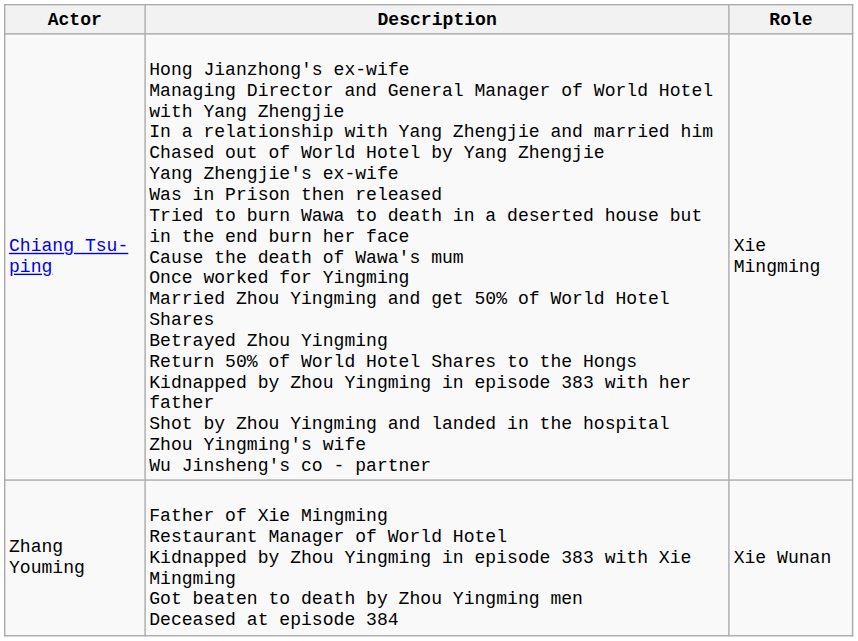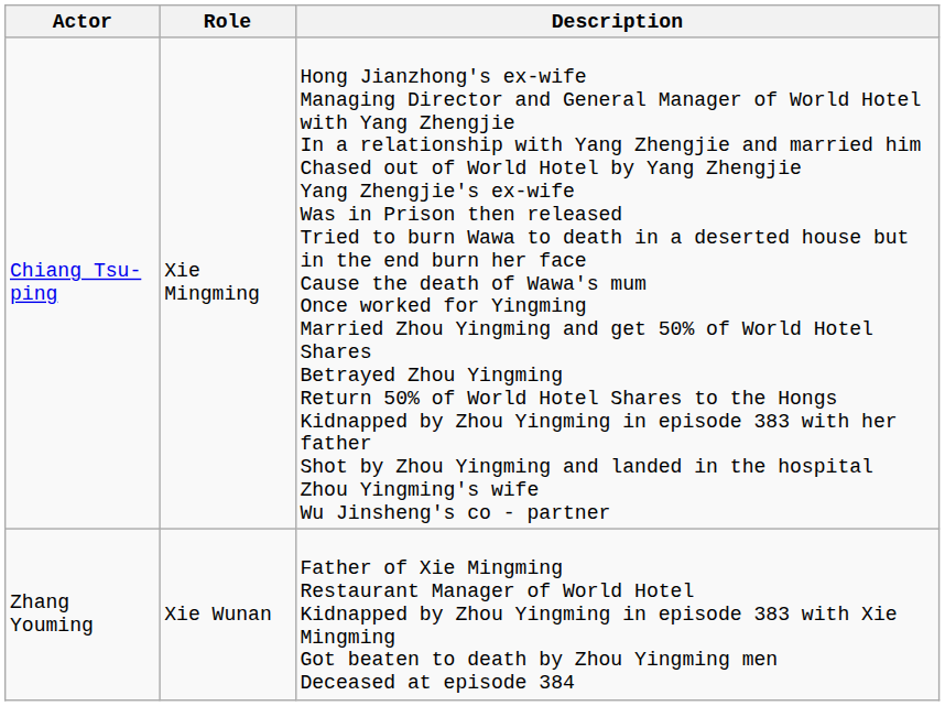columns swapped: Role <-> Description
